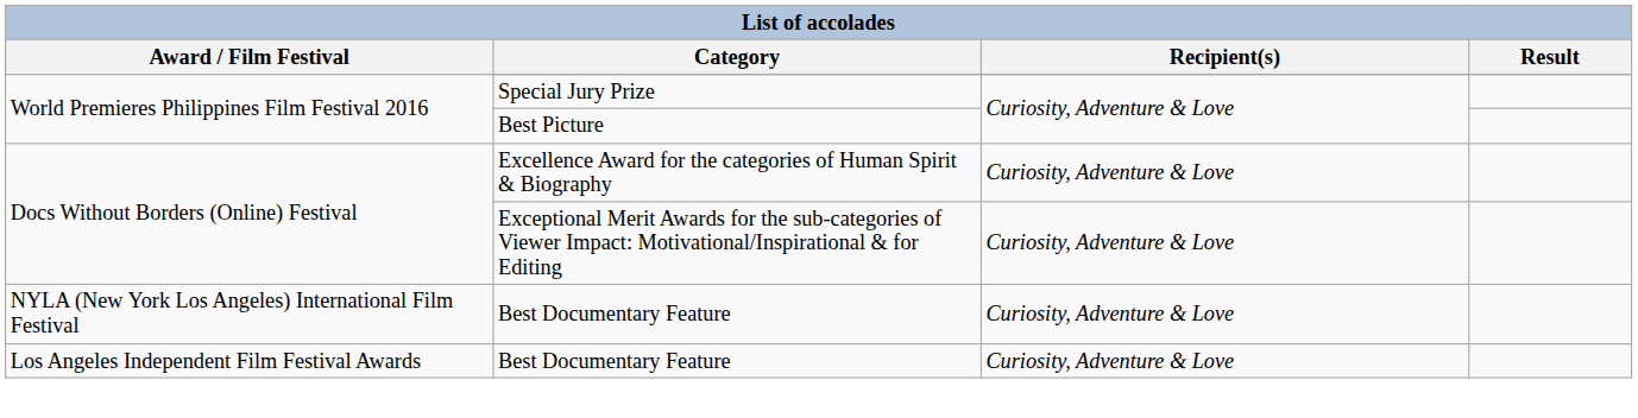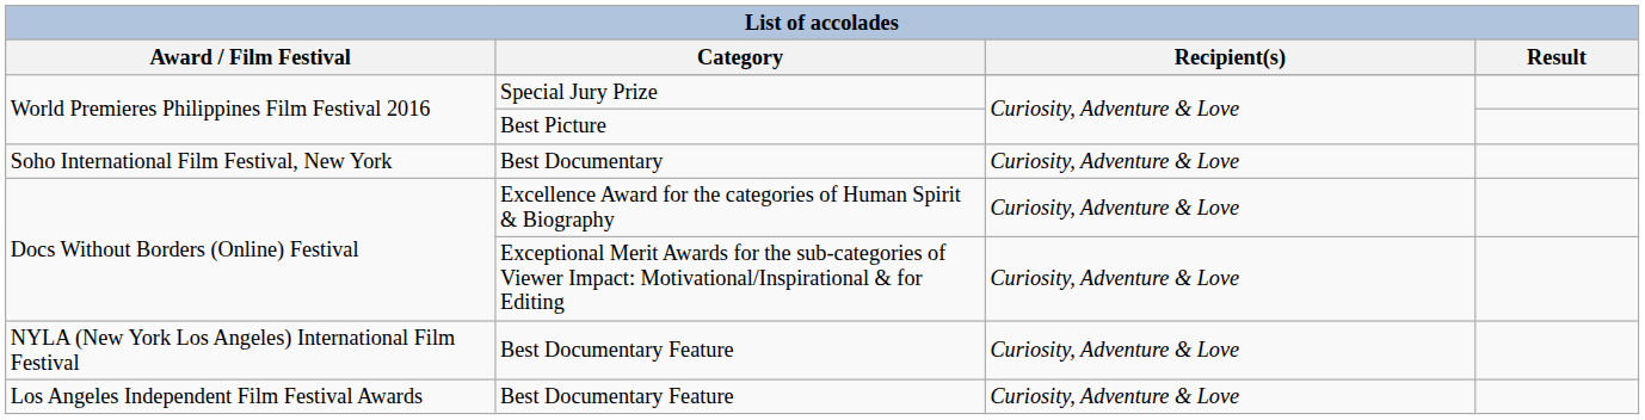+ row: Soho International Film Festival, New York | Best Documentary | Curiosity, Adventure & Love
